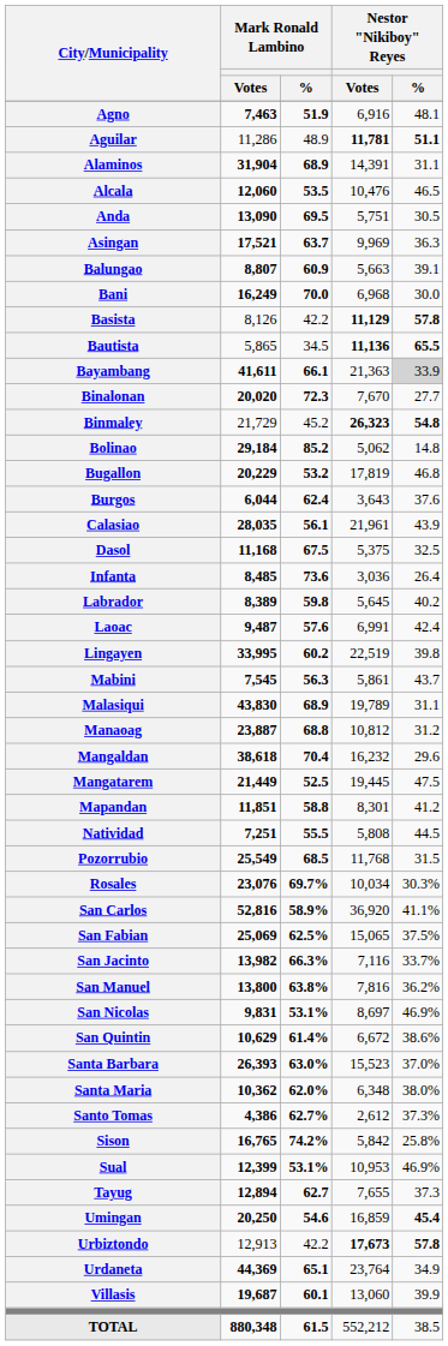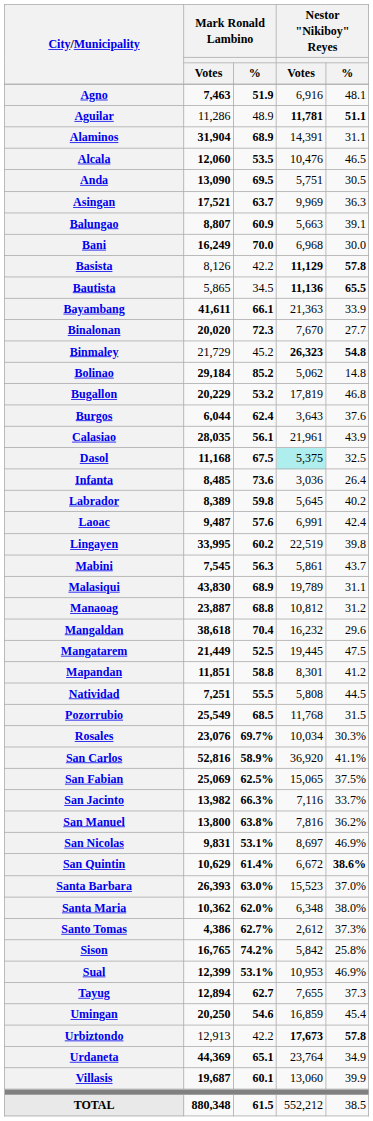Bayambang | Nestor "Nikiboy" Reyes / %: lightgrey background -> no background
Dasol | Nestor "Nikiboy" Reyes / Votes: no background -> paleturquoise background
San Quintin | Nestor "Nikiboy" Reyes / %: normal -> bold
Umingan | Nestor "Nikiboy" Reyes / %: bold -> normal
